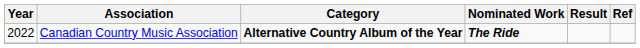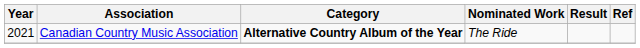Canadian Country Music Association | Year: 2022 -> 2021
Canadian Country Music Association | Nominated Work: bold -> normal
